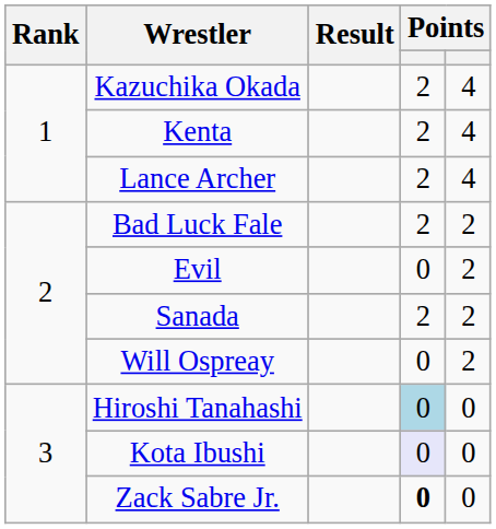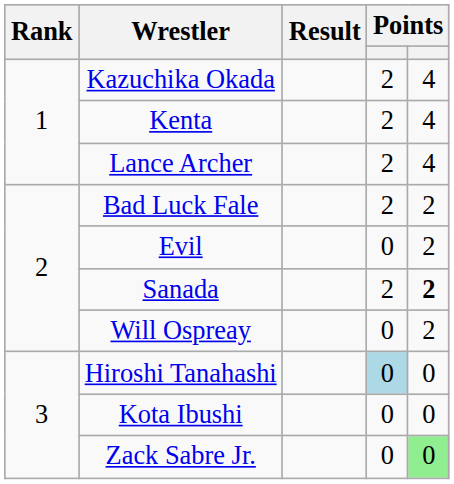Sanada | column 5: normal -> bold
Kota Ibushi | column 4: lavender background -> no background
Zack Sabre Jr. | column 4: bold -> normal
Zack Sabre Jr. | column 5: no background -> lightgreen background
